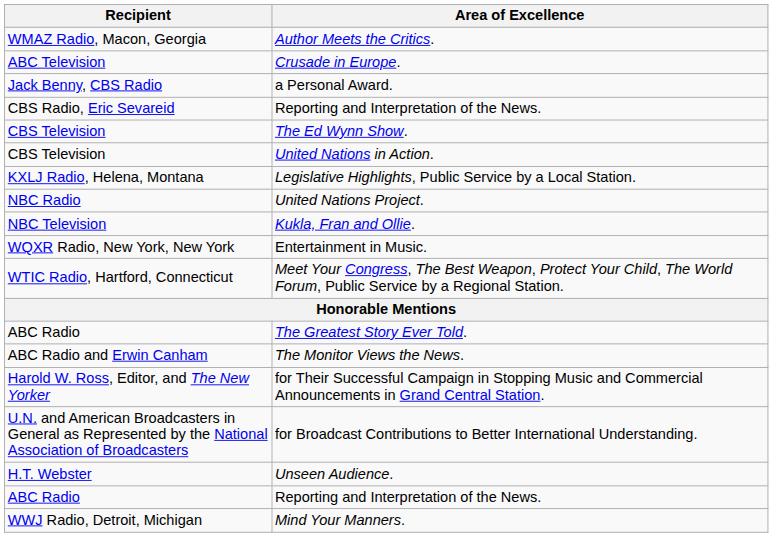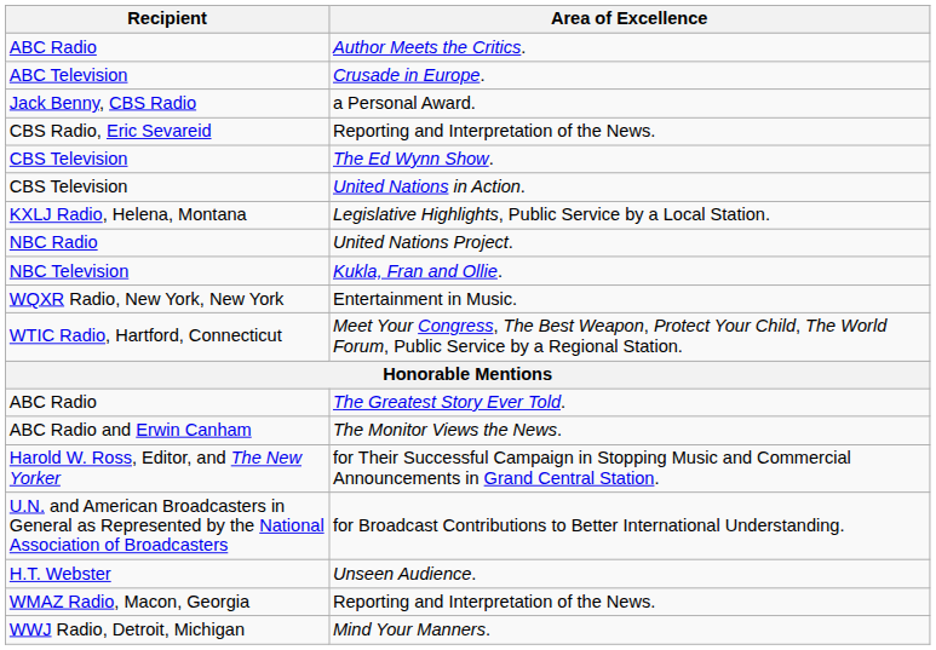row 2 | Recipient: WMAZ Radio, Macon, Georgia -> ABC Radio
row 19 | Recipient: ABC Radio -> WMAZ Radio, Macon, Georgia
